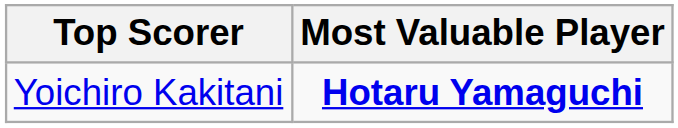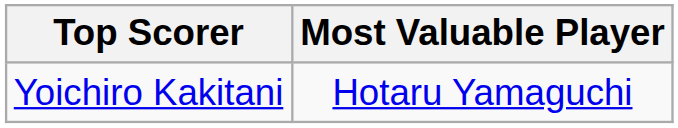Yoichiro Kakitani | Most Valuable Player: bold -> normal
